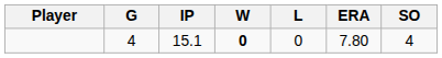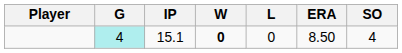row 2 | G: no background -> paleturquoise background
row 2 | ERA: 7.80 -> 8.50
